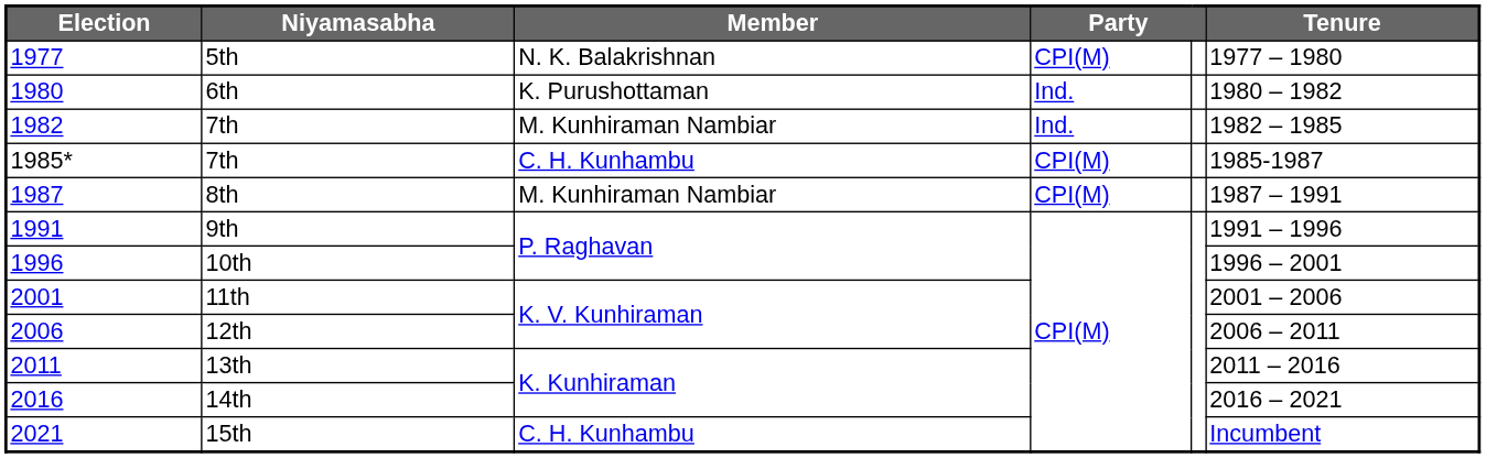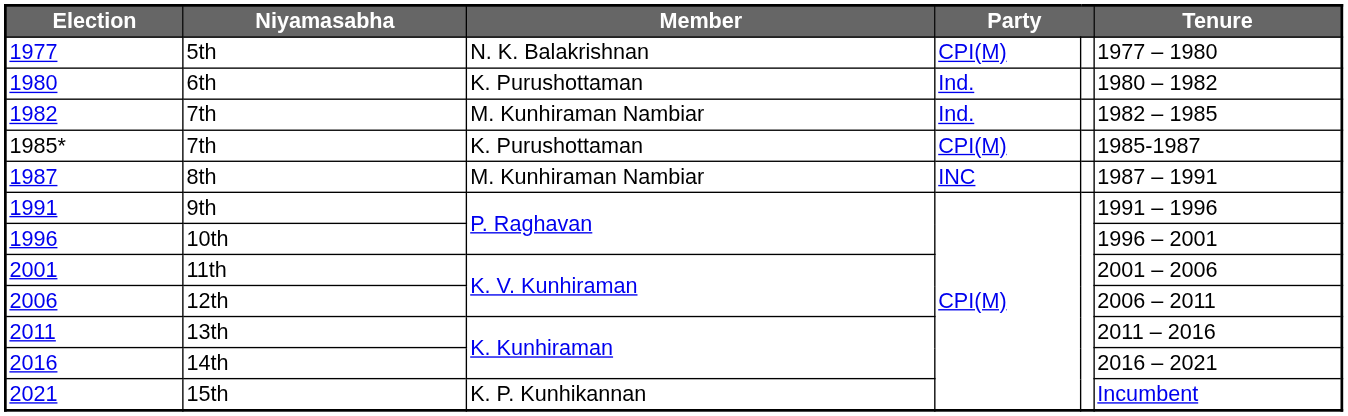1985* / 7th | Member: C. H. Kunhambu -> K. Purushottaman
8th | column 4: CPI(M) -> INC
15th | Member: C. H. Kunhambu -> K. P. Kunhikannan
